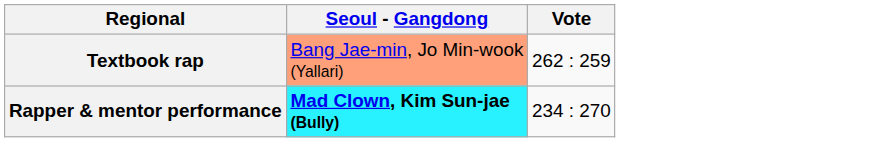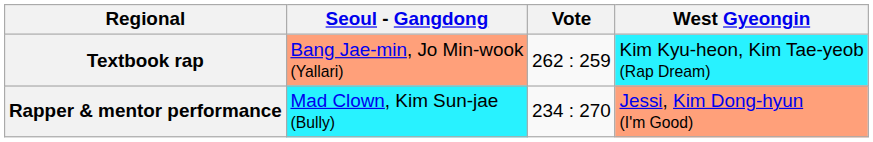+ column: West Gyeongin | Kim Kyu-heon, Kim Tae-yeob (Rap Dream) | Jessi, Kim Dong-hyun (I'm Good)
Rapper & mentor performance | Seoul - Gangdong: bold -> normal
